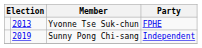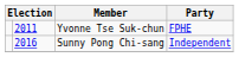Yvonne Tse Suk-chun | column 2: 2013 -> 2011
Sunny Pong Chi-sang | column 2: 2019 -> 2016
